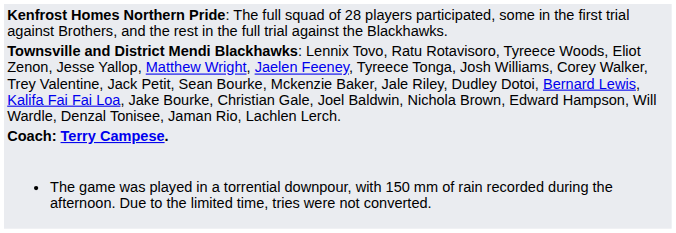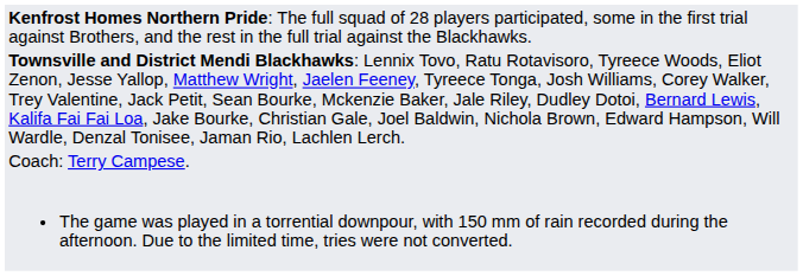row 3 | column 1: bold -> normal
